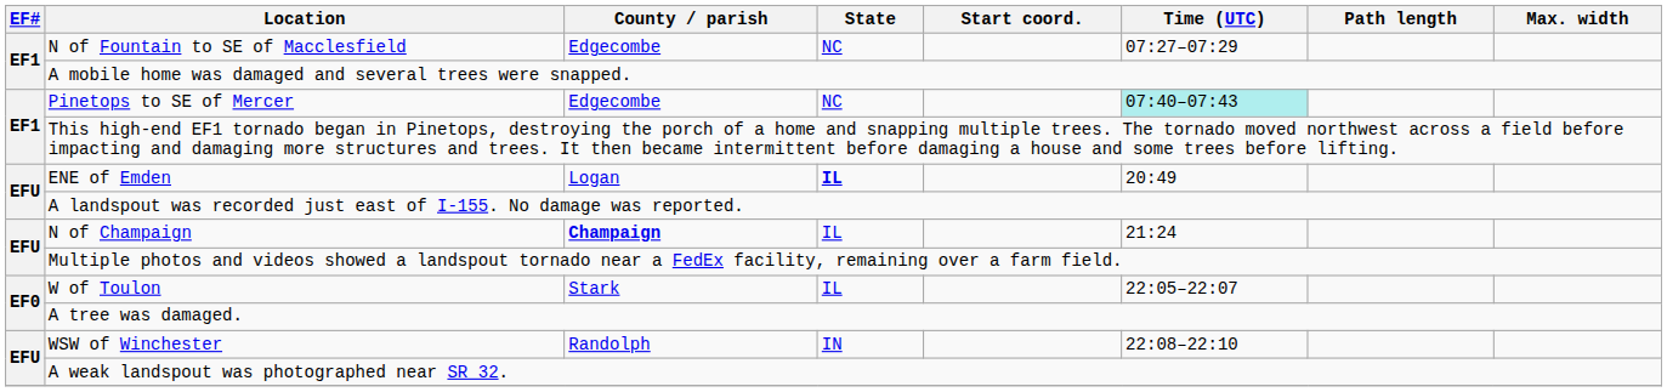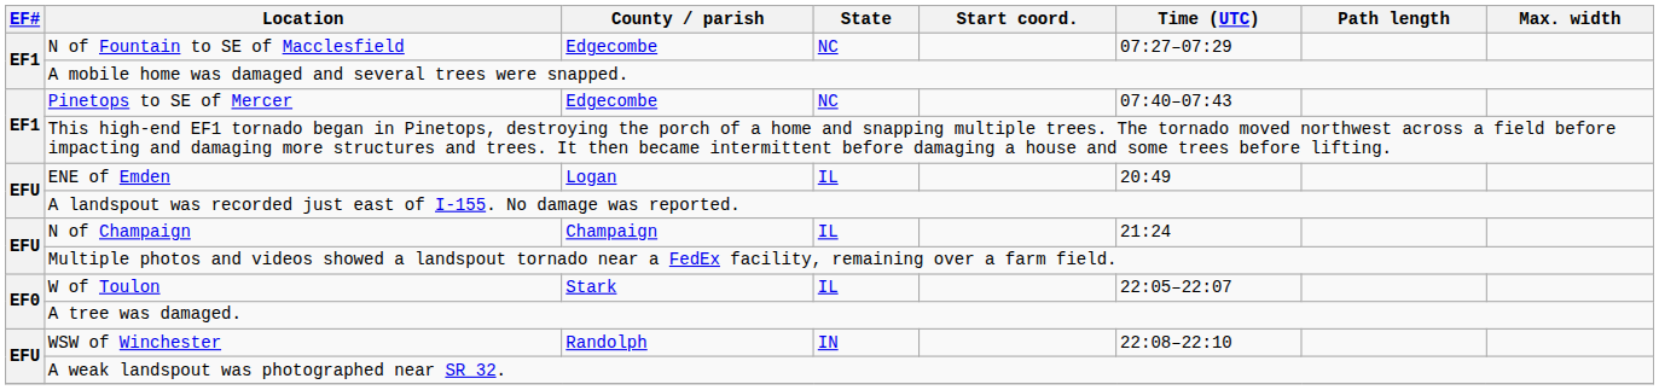Pinetops to SE of Mercer | Time (UTC): paleturquoise background -> no background
ENE of Emden | State: bold -> normal
N of Champaign | County / parish: bold -> normal
